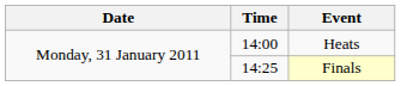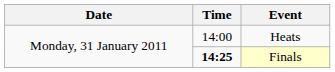Finals | Time: normal -> bold
